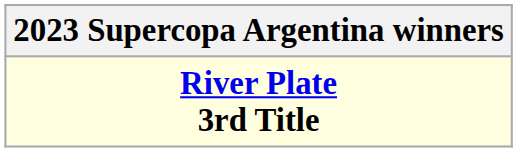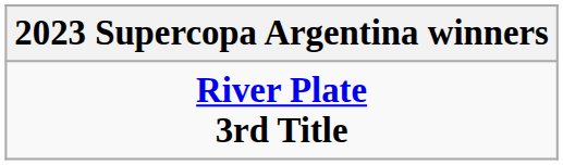row 2 | column 1: lightyellow background -> no background
